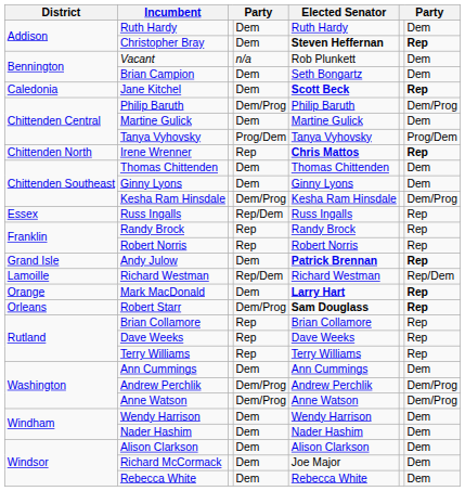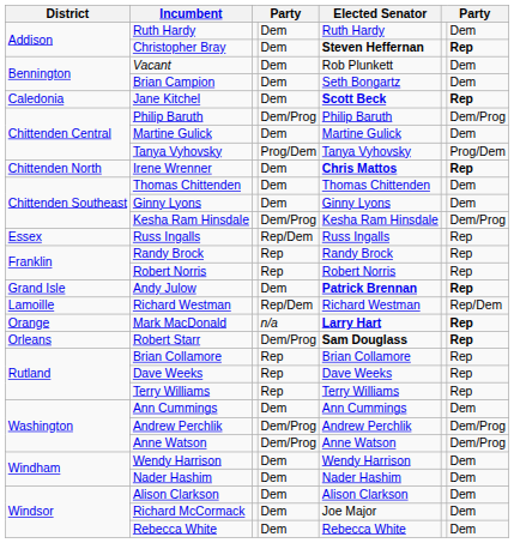Vacant | column 4: n/a -> Dem
Irene Wrenner | column 4: Rep -> Dem
Mark MacDonald | column 4: Dem -> n/a
